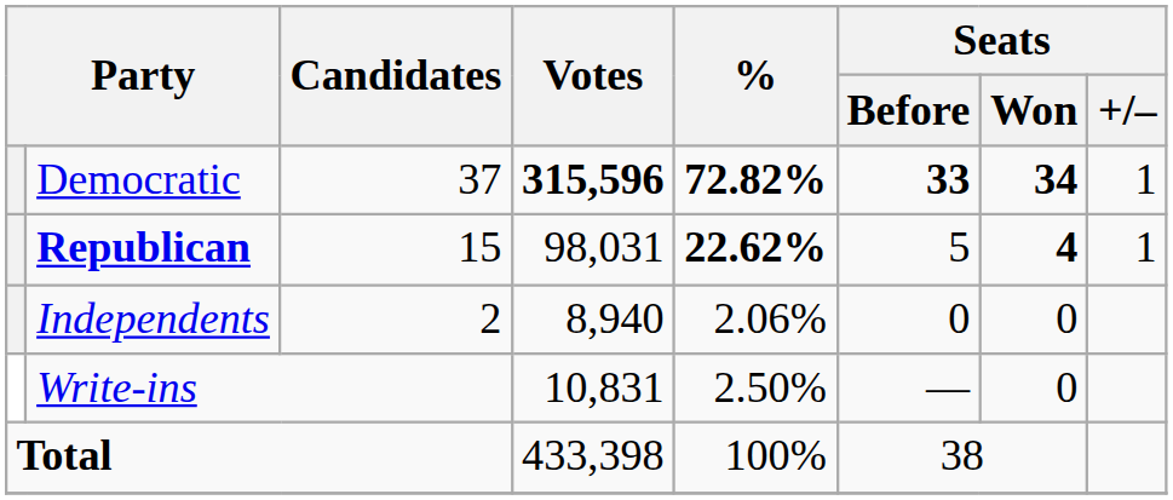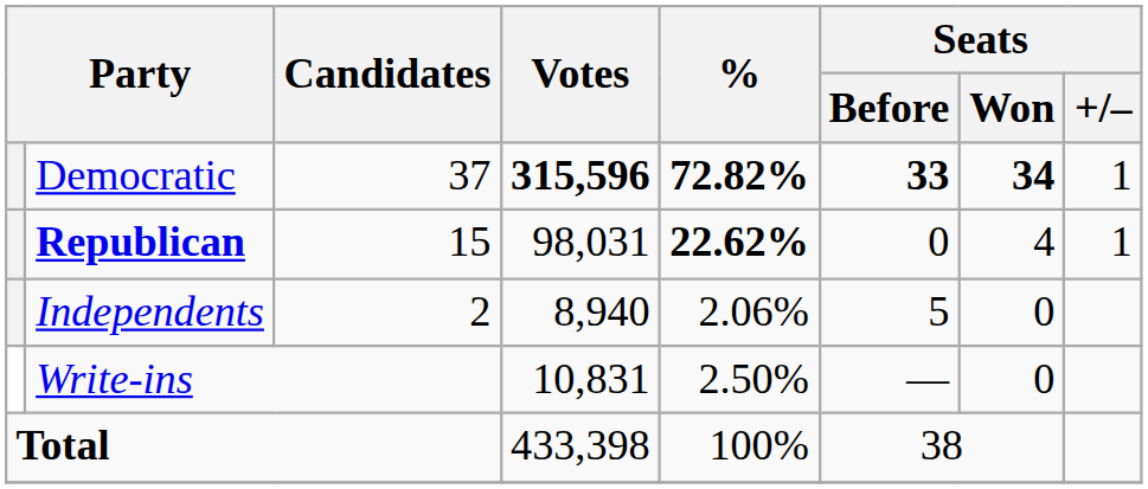Republican | Seats / Before: 5 -> 0
Republican | Seats / Won: bold -> normal
Independents | Seats / Before: 0 -> 5
